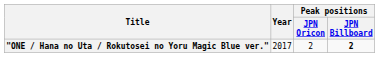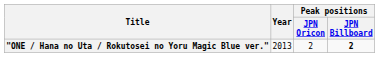"ONE / Hana no Uta / Rokutosei no Yoru Magic Blue ver." | Year: 2017 -> 2013
